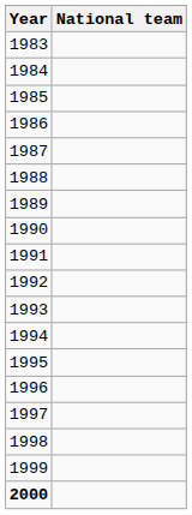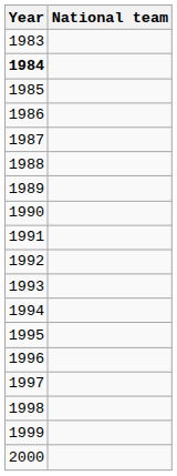1984 | Year: normal -> bold
2000 | Year: bold -> normal
